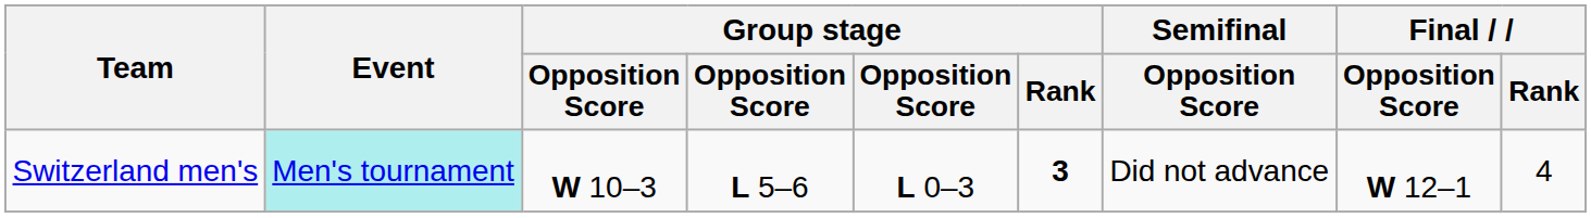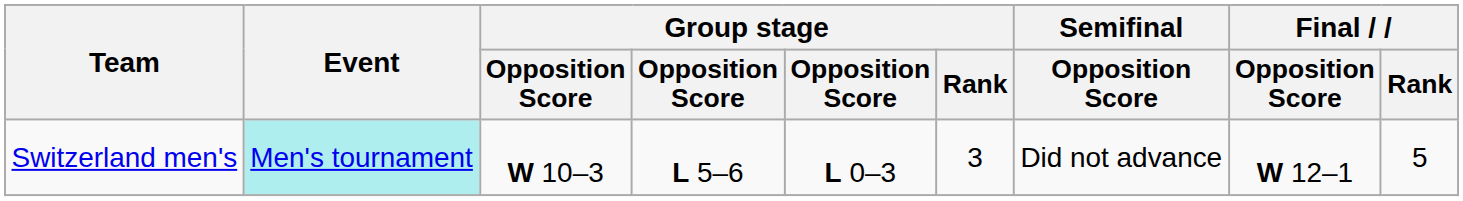Switzerland men's | Group stage / Rank: bold -> normal
Switzerland men's | Final / Rank: 4 -> 5
